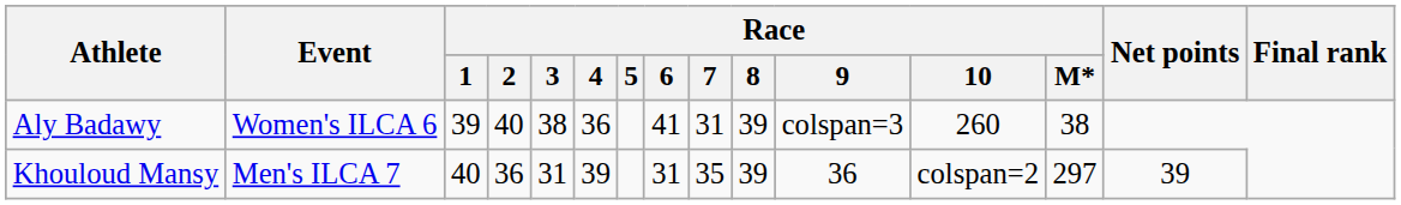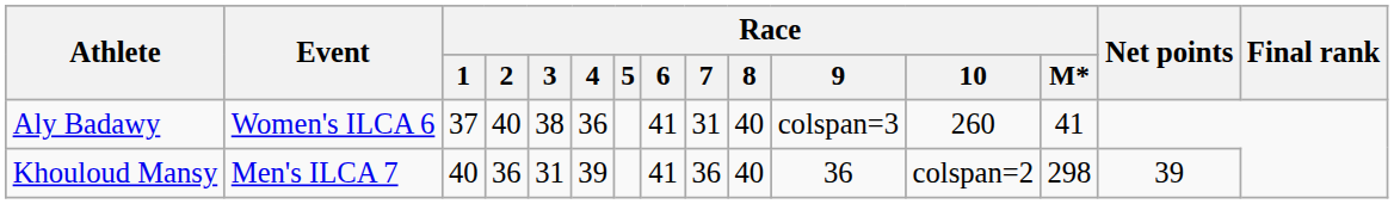Aly Badawy | Race / 1: 39 -> 37
Aly Badawy | Race / 8: 39 -> 40
Aly Badawy | Race / M*: 38 -> 41
Khouloud Mansy | Race / 6: 31 -> 41
Khouloud Mansy | Race / 7: 35 -> 36
Khouloud Mansy | Race / 8: 39 -> 40
Khouloud Mansy | Race / M*: 297 -> 298
